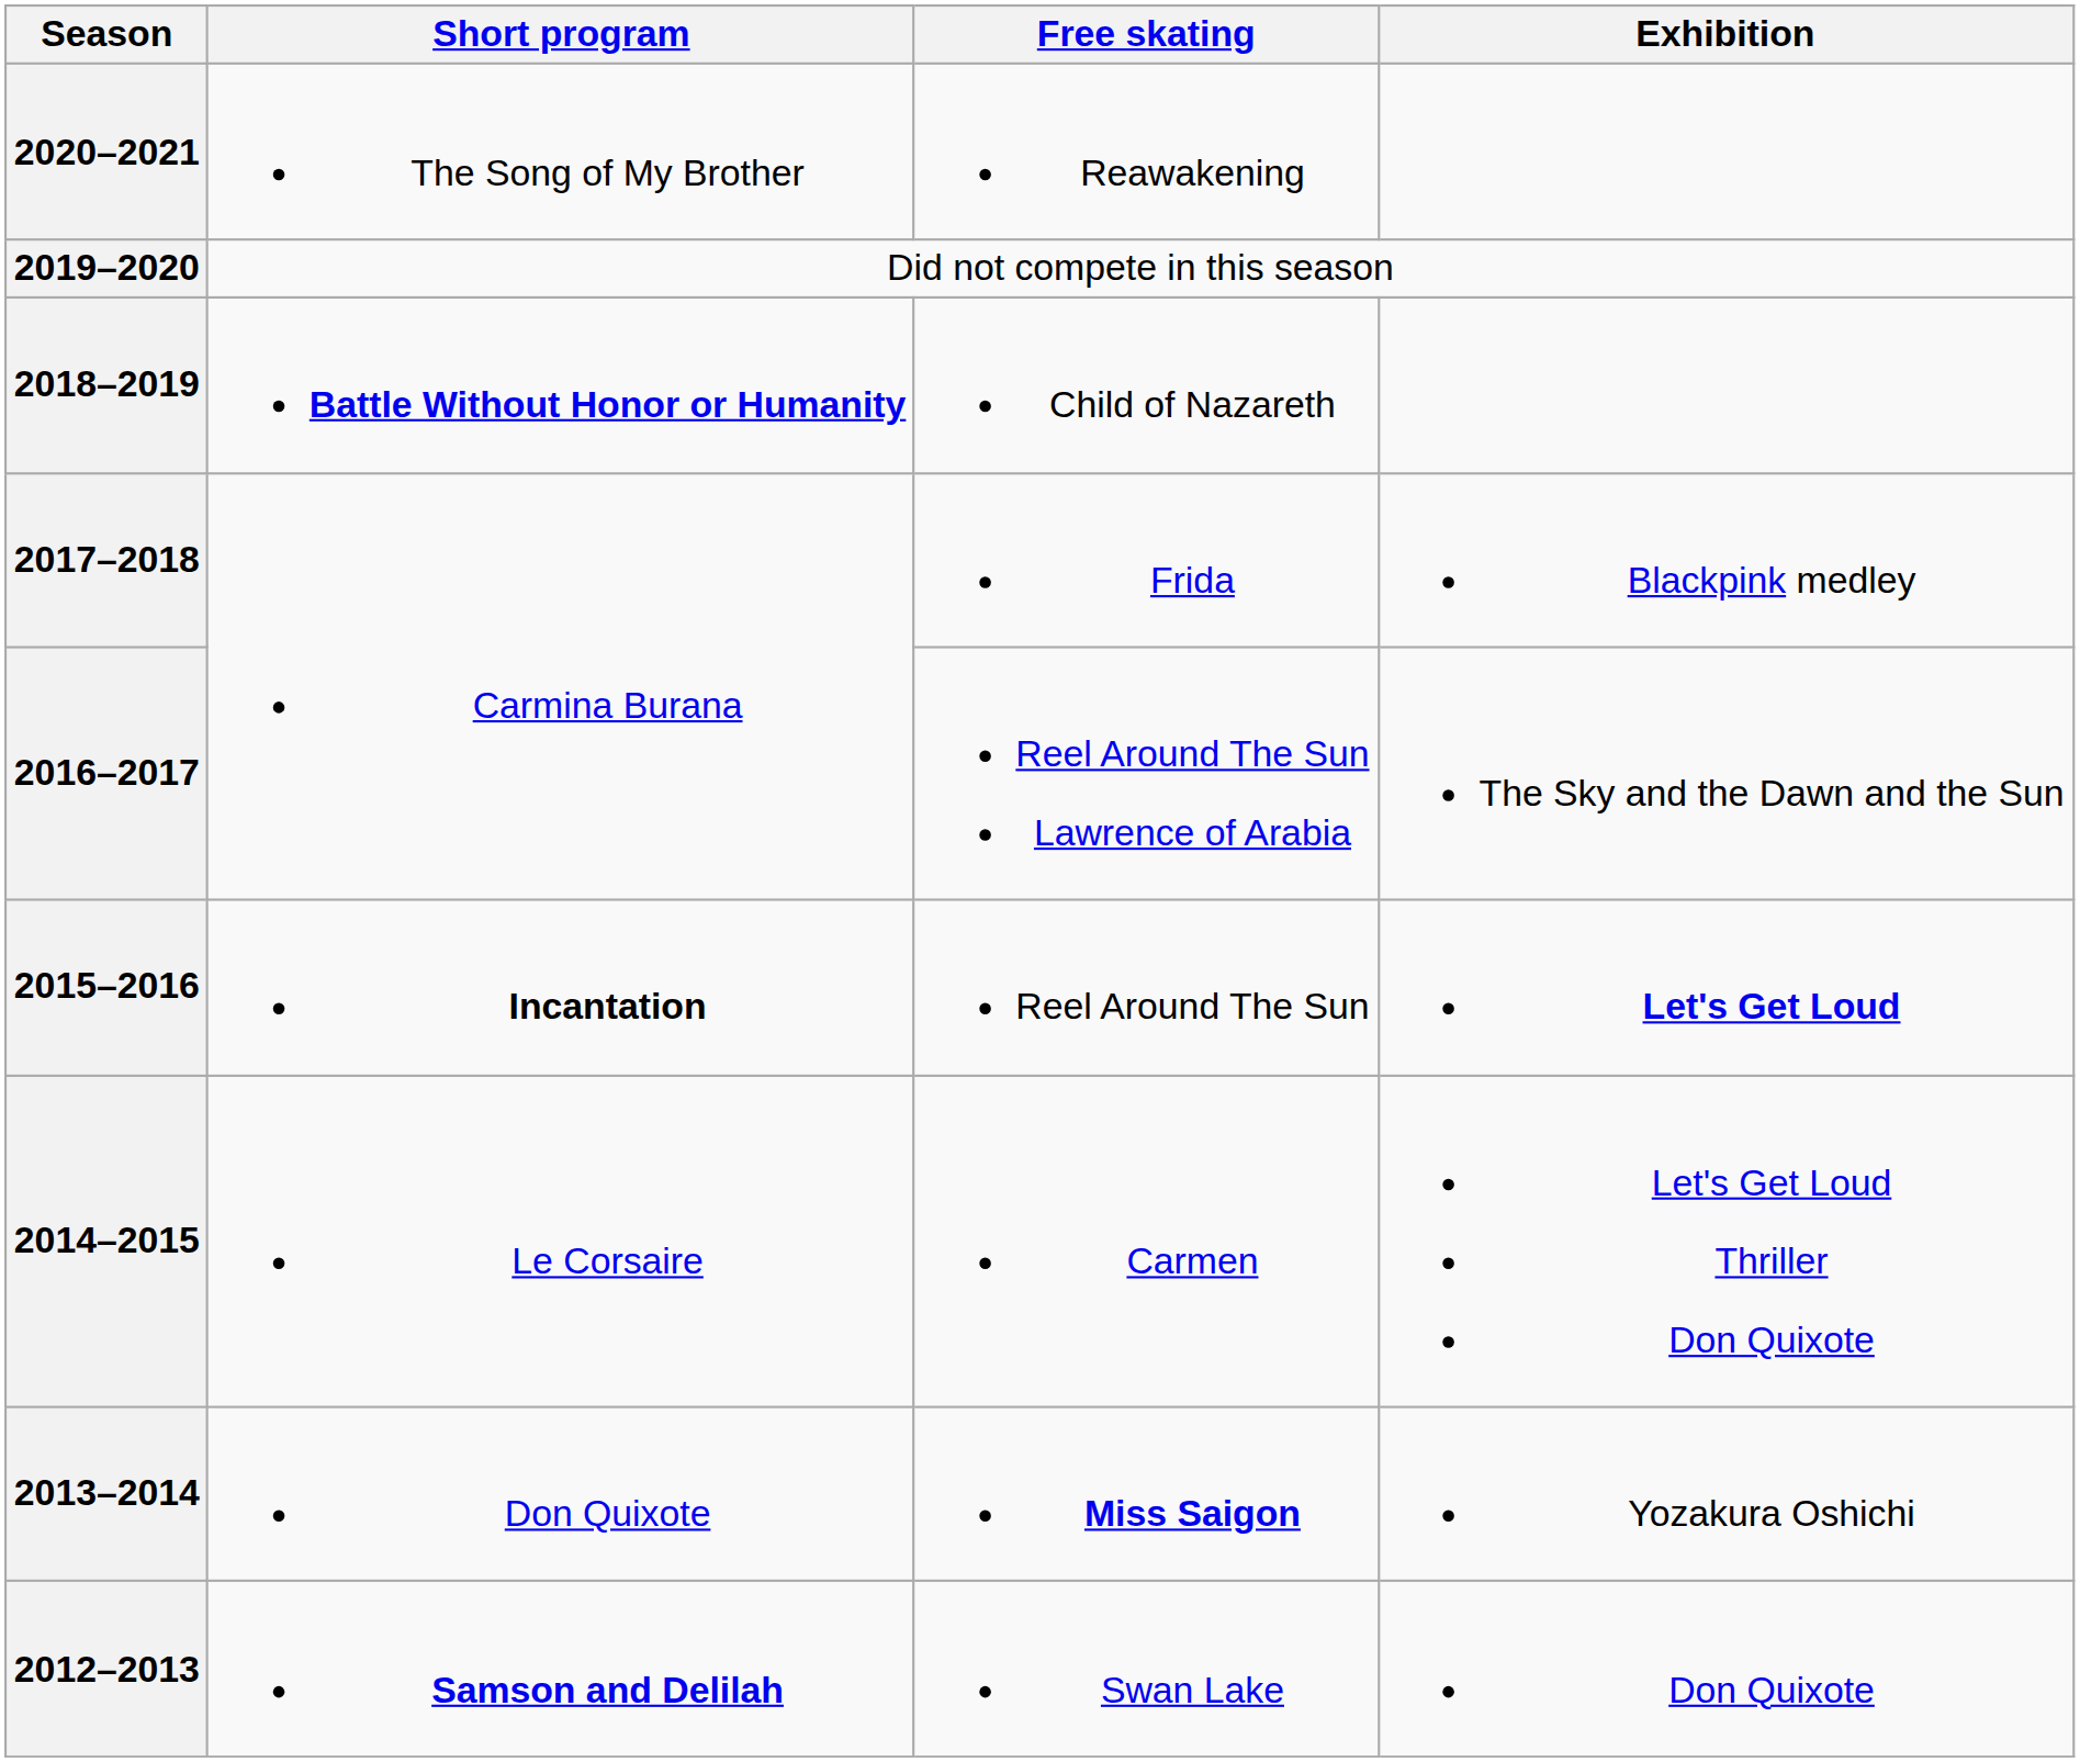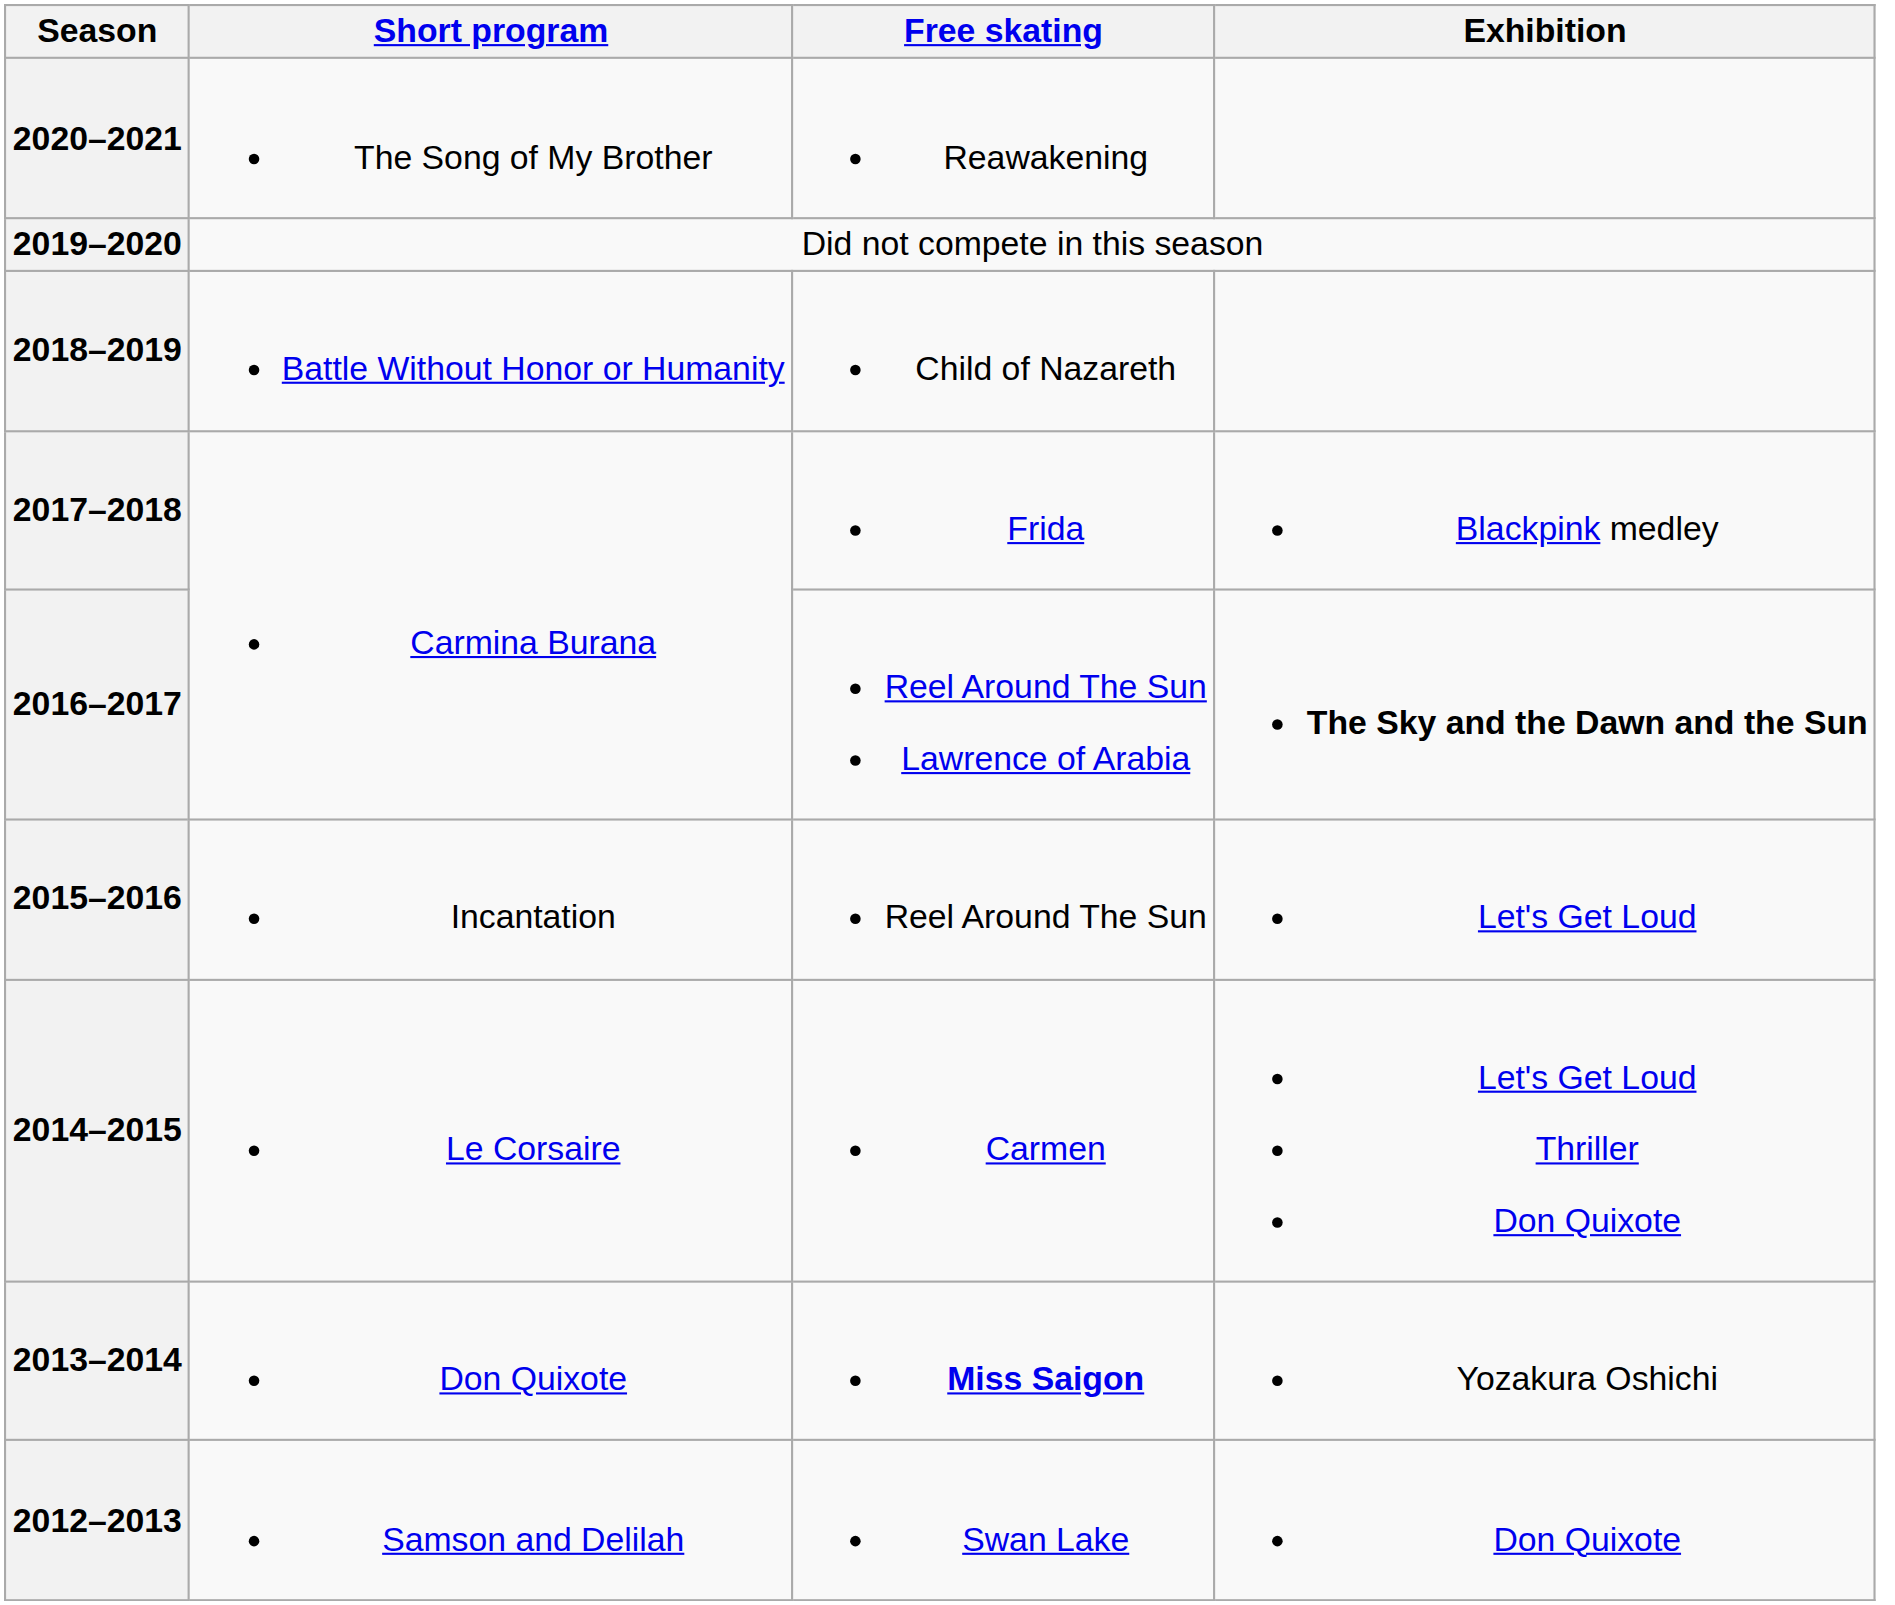2018–2019 | Short program: bold -> normal
2016–2017 | Exhibition: normal -> bold
2015–2016 | Short program: bold -> normal
2015–2016 | Exhibition: bold -> normal
2012–2013 | Short program: bold -> normal
